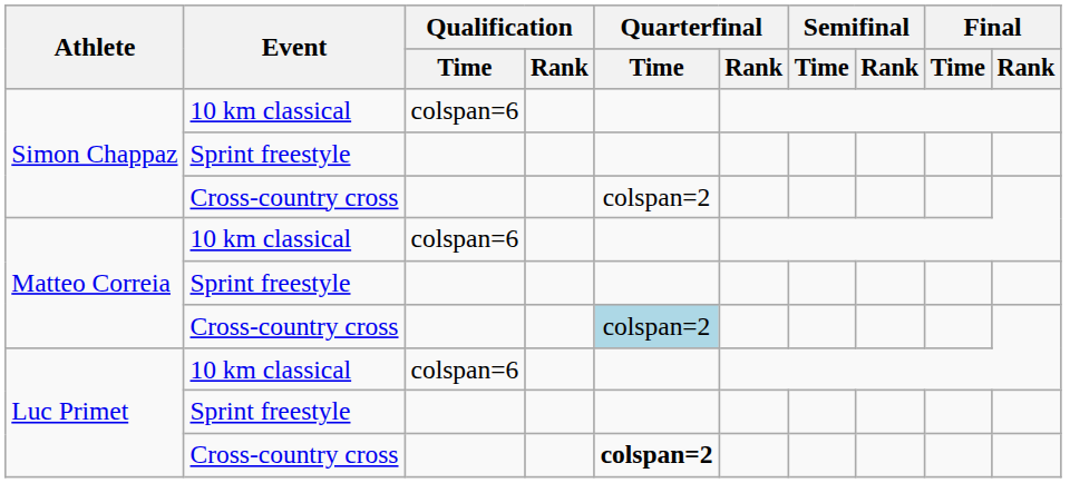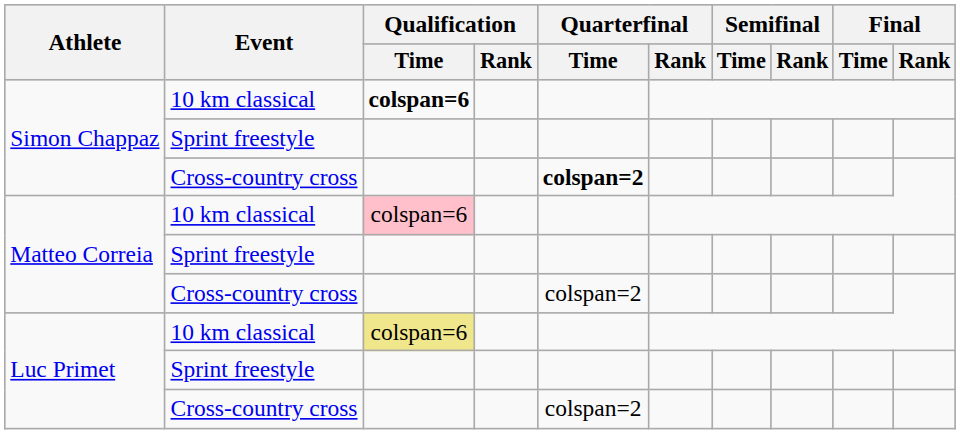Simon Chappaz / 10 km classical | Qualification / Time: normal -> bold
Simon Chappaz / Cross-country cross | Quarterfinal / Time: normal -> bold
Matteo Correia / 10 km classical | Qualification / Time: no background -> pink background
Matteo Correia / Cross-country cross | Quarterfinal / Time: lightblue background -> no background
Luc Primet / 10 km classical | Qualification / Time: no background -> khaki background
Luc Primet / Cross-country cross | Quarterfinal / Time: bold -> normal
